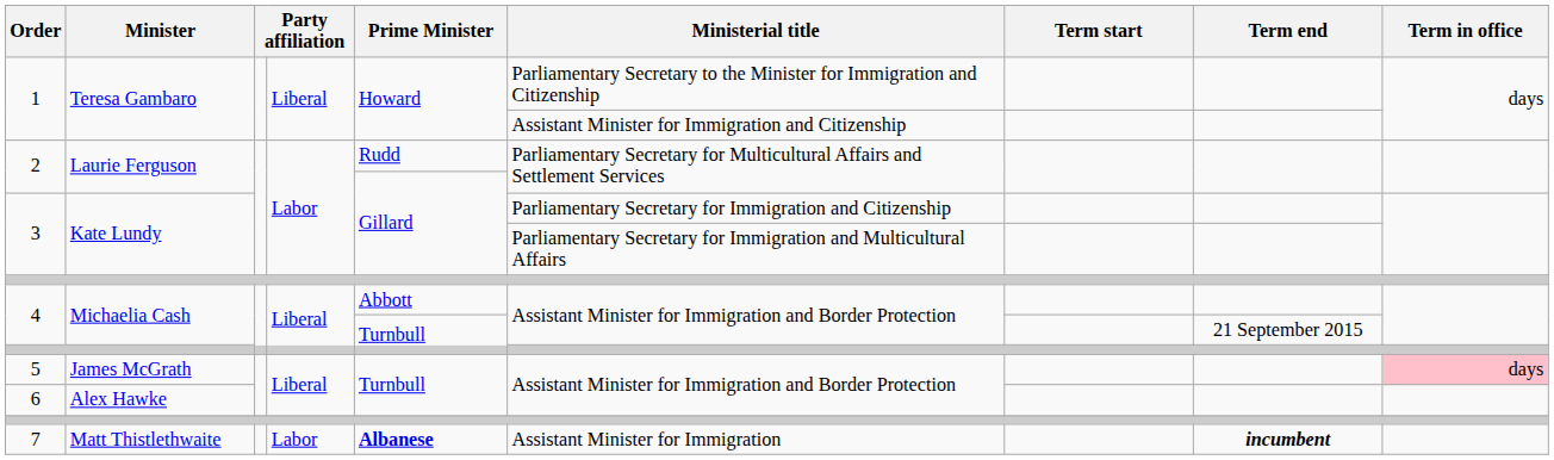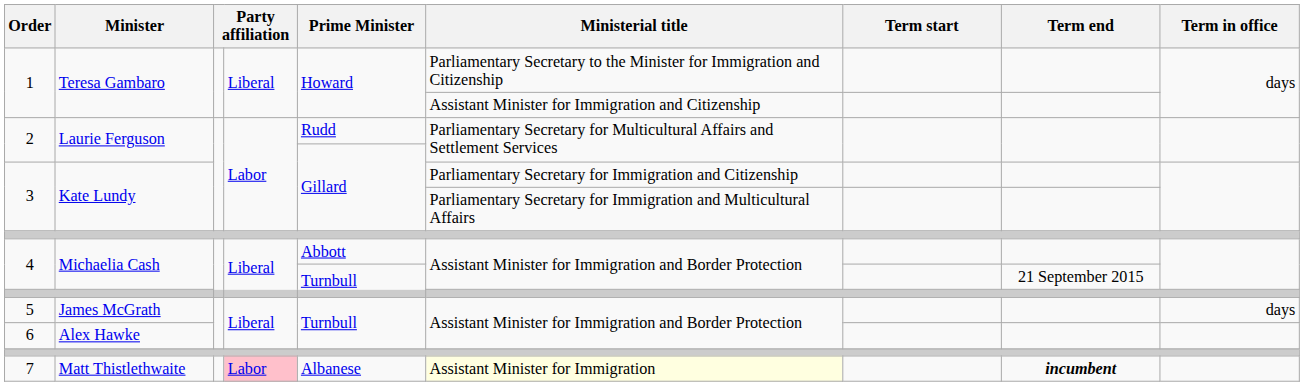5 | Term in office: pink background -> no background
7 | column 4: no background -> pink background
7 | Prime Minister: bold -> normal
7 | Ministerial title: no background -> lightyellow background
